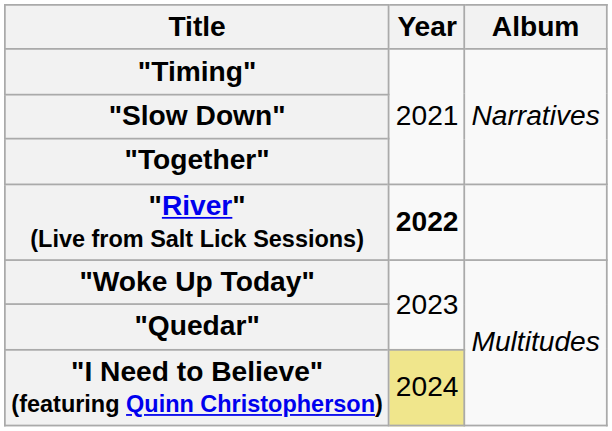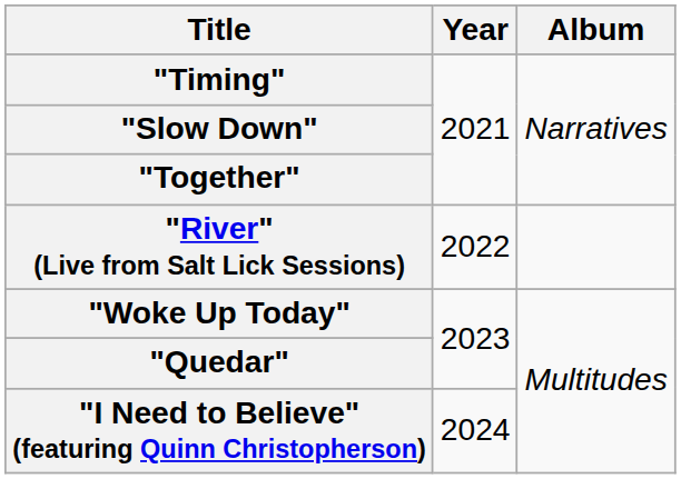"River" (Live from Salt Lick Sessions) | Year: bold -> normal
"I Need to Believe" (featuring Quinn Christopherson) | Year: khaki background -> no background
